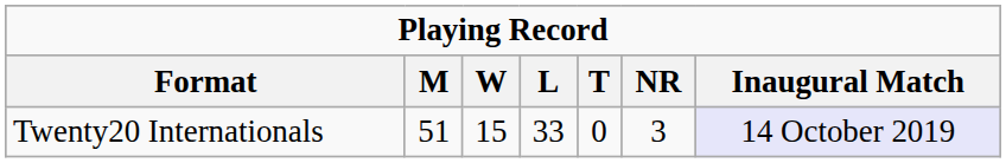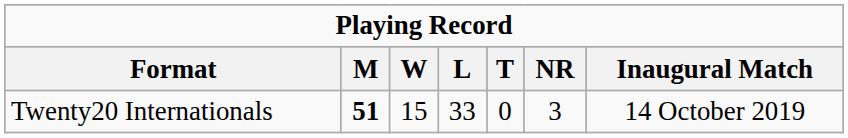Twenty20 Internationals | M: normal -> bold
Twenty20 Internationals | Inaugural Match: lavender background -> no background
